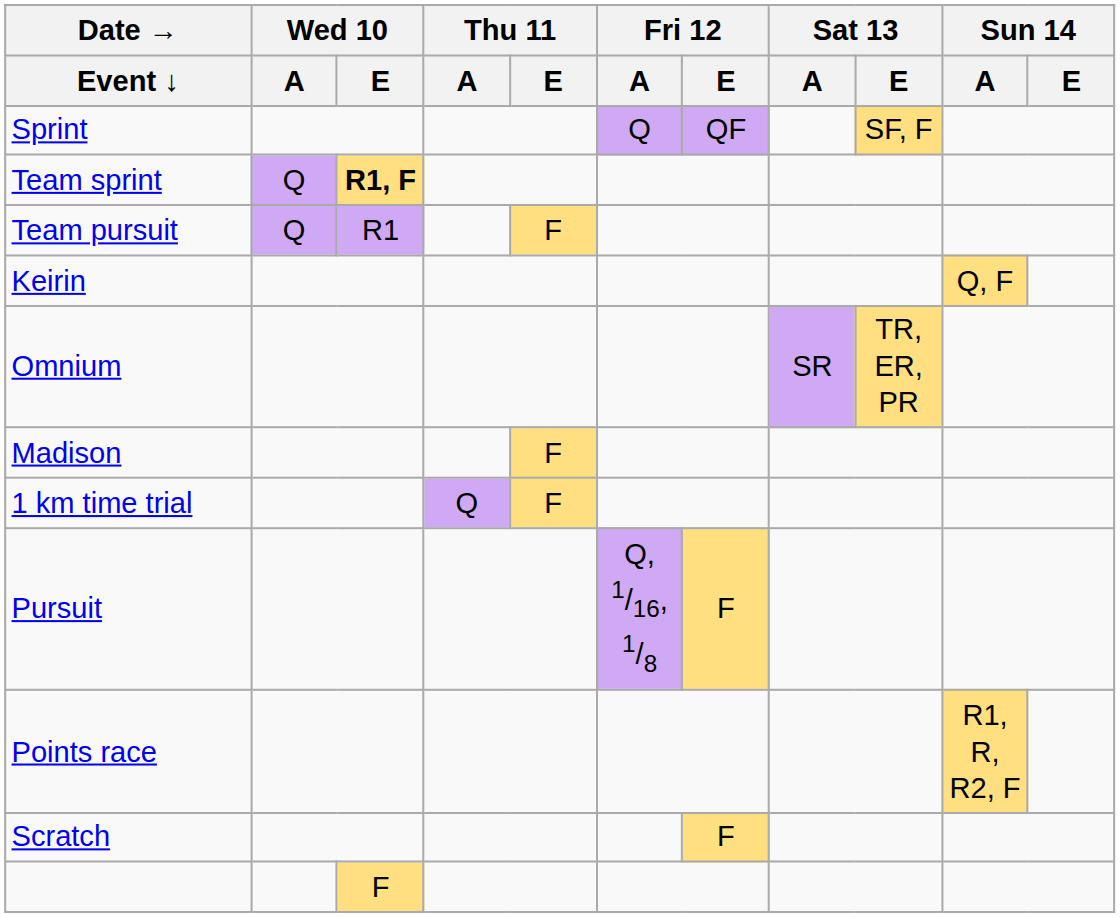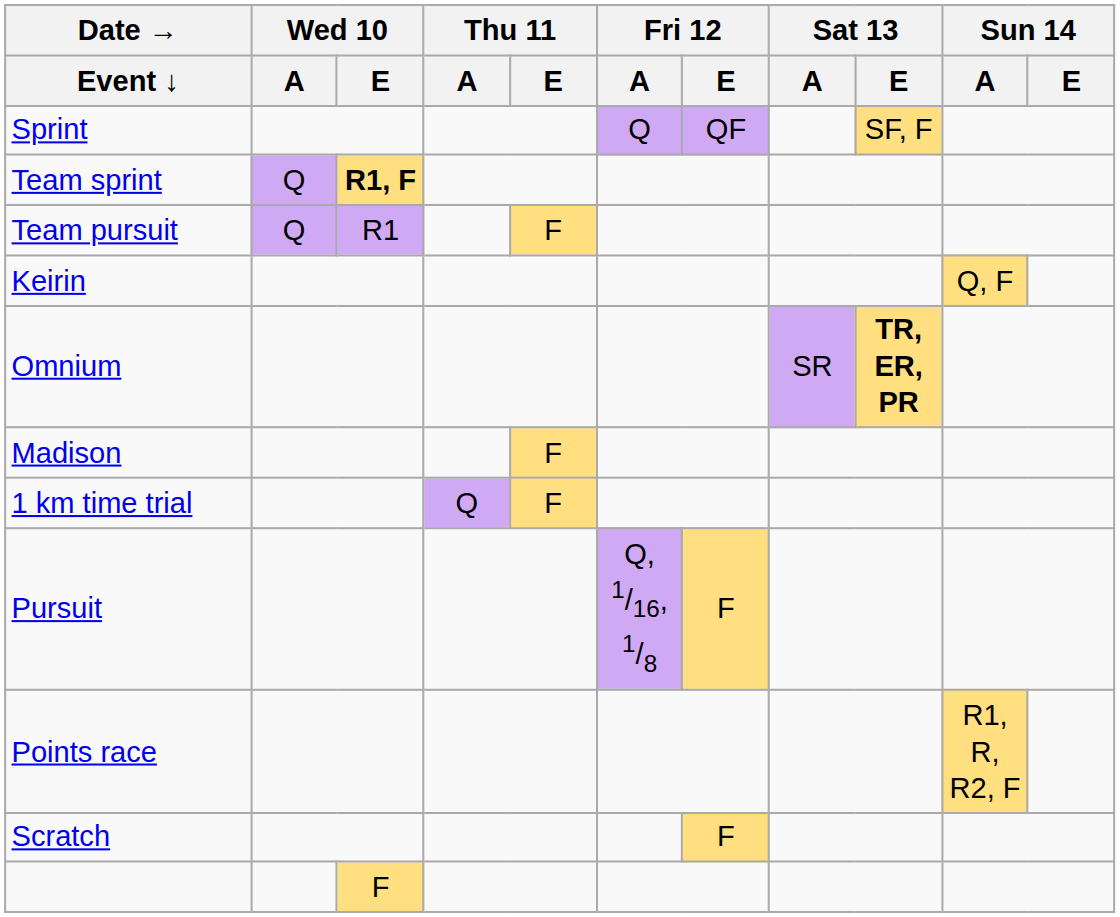Omnium | Sat 13 / E: normal -> bold
